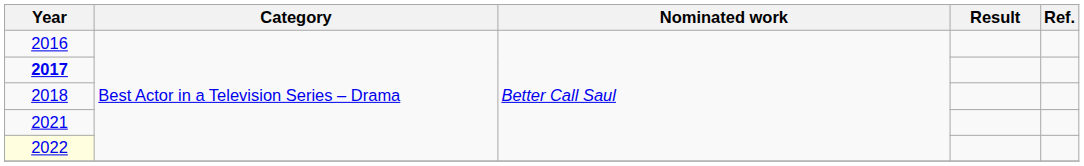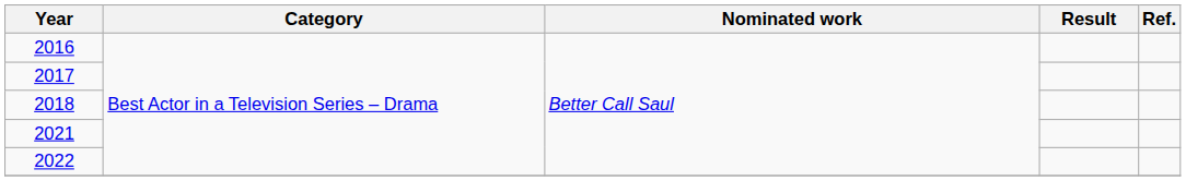2017 | Year: bold -> normal
2022 | Year: lightyellow background -> no background
